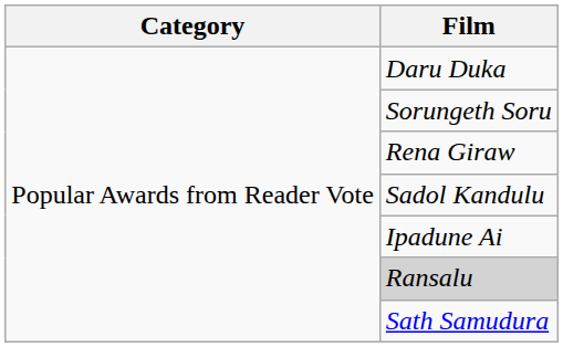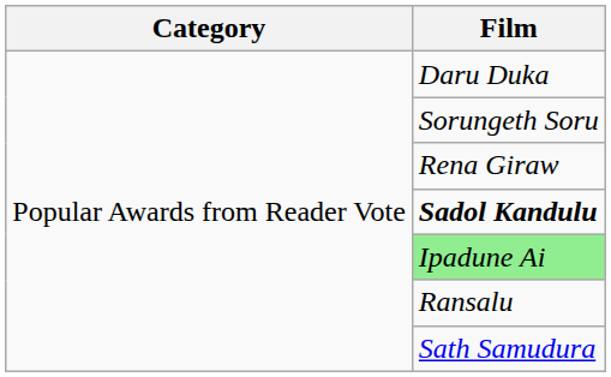Sadol Kandulu | Film: normal -> bold
Ipadune Ai | Film: no background -> lightgreen background
Ransalu | Film: lightgrey background -> no background
